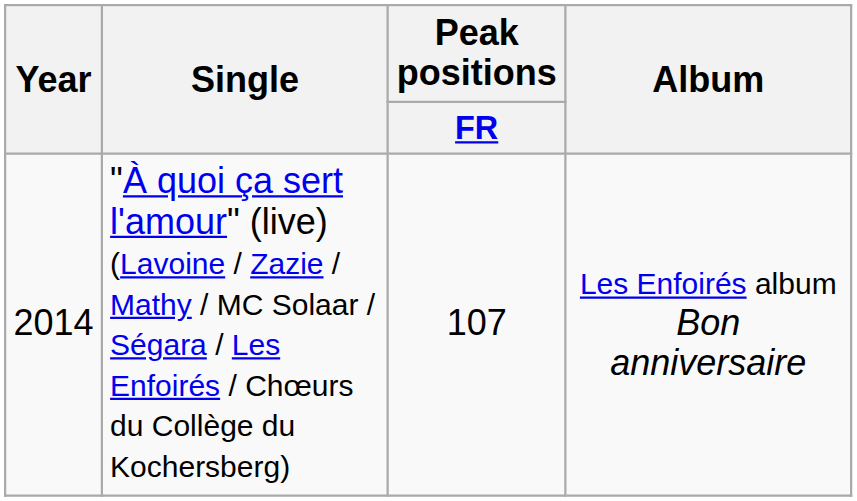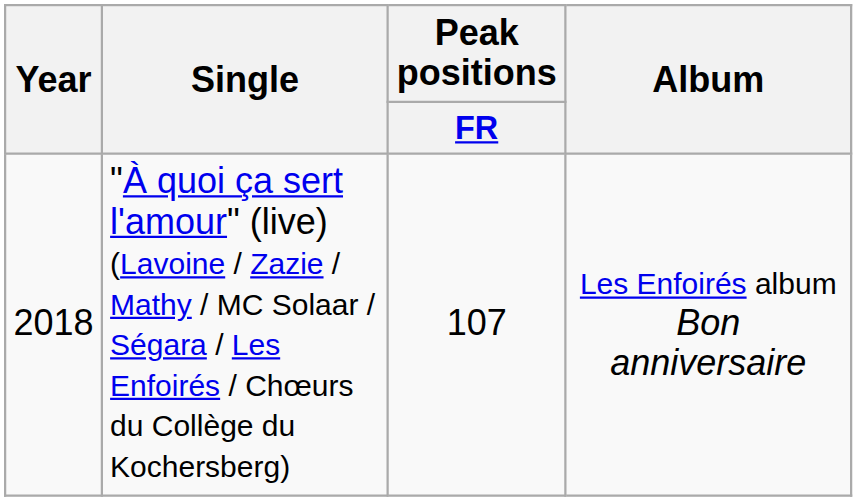row 3 | Year: 2014 -> 2018
